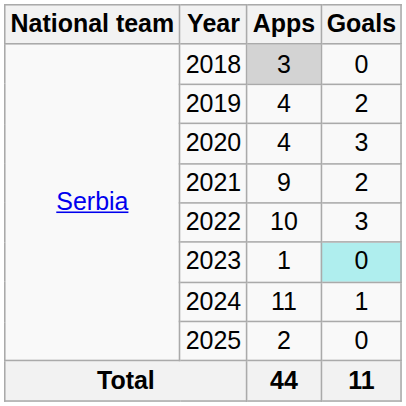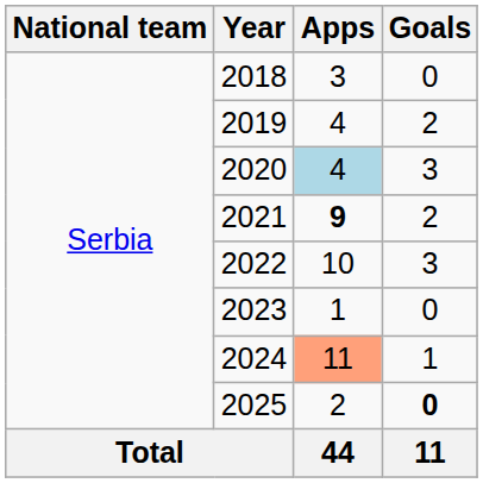2018 | Apps: lightgrey background -> no background
2020 | Apps: no background -> lightblue background
2021 | Apps: normal -> bold
2023 | Goals: paleturquoise background -> no background
2024 | Apps: no background -> lightsalmon background
2025 | Goals: normal -> bold
